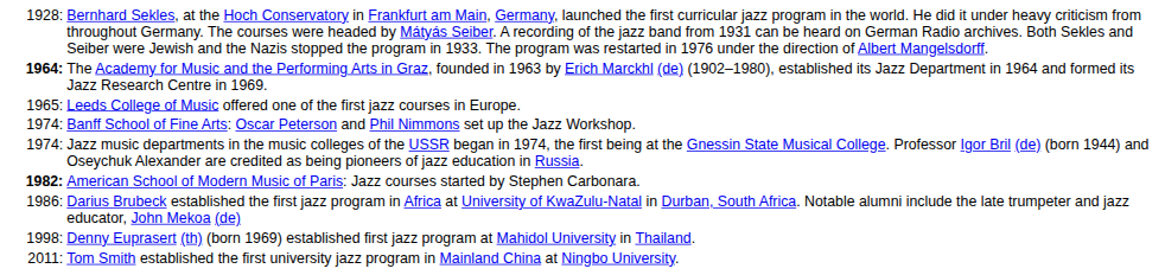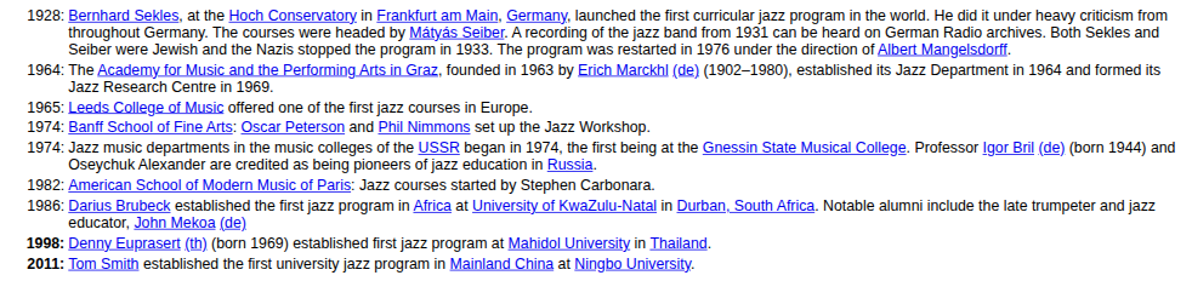row 2 | column 1: bold -> normal
row 6 | column 1: bold -> normal
row 8 | column 1: normal -> bold
row 9 | column 1: normal -> bold
